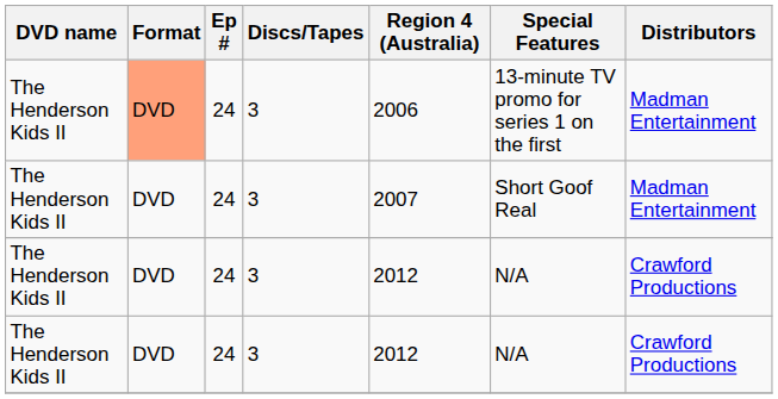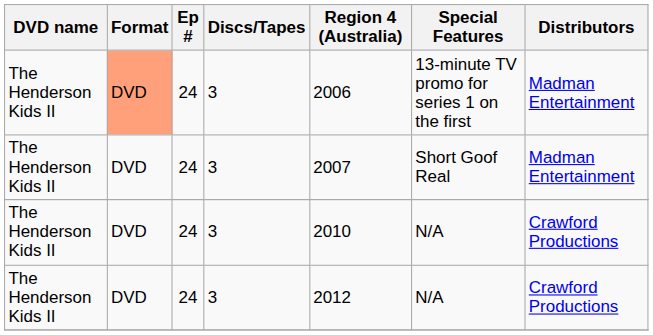row 4 | Region 4 (Australia): 2012 -> 2010
